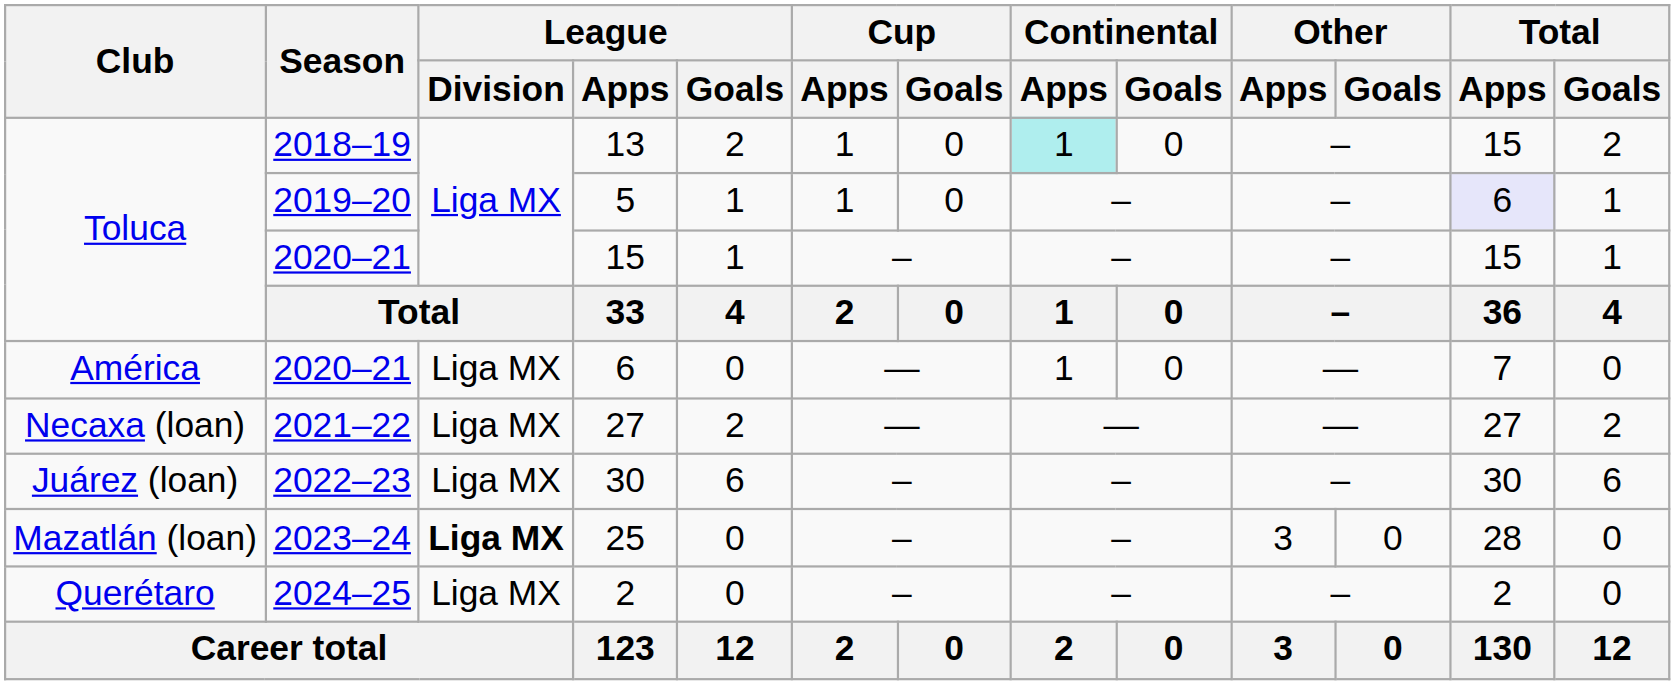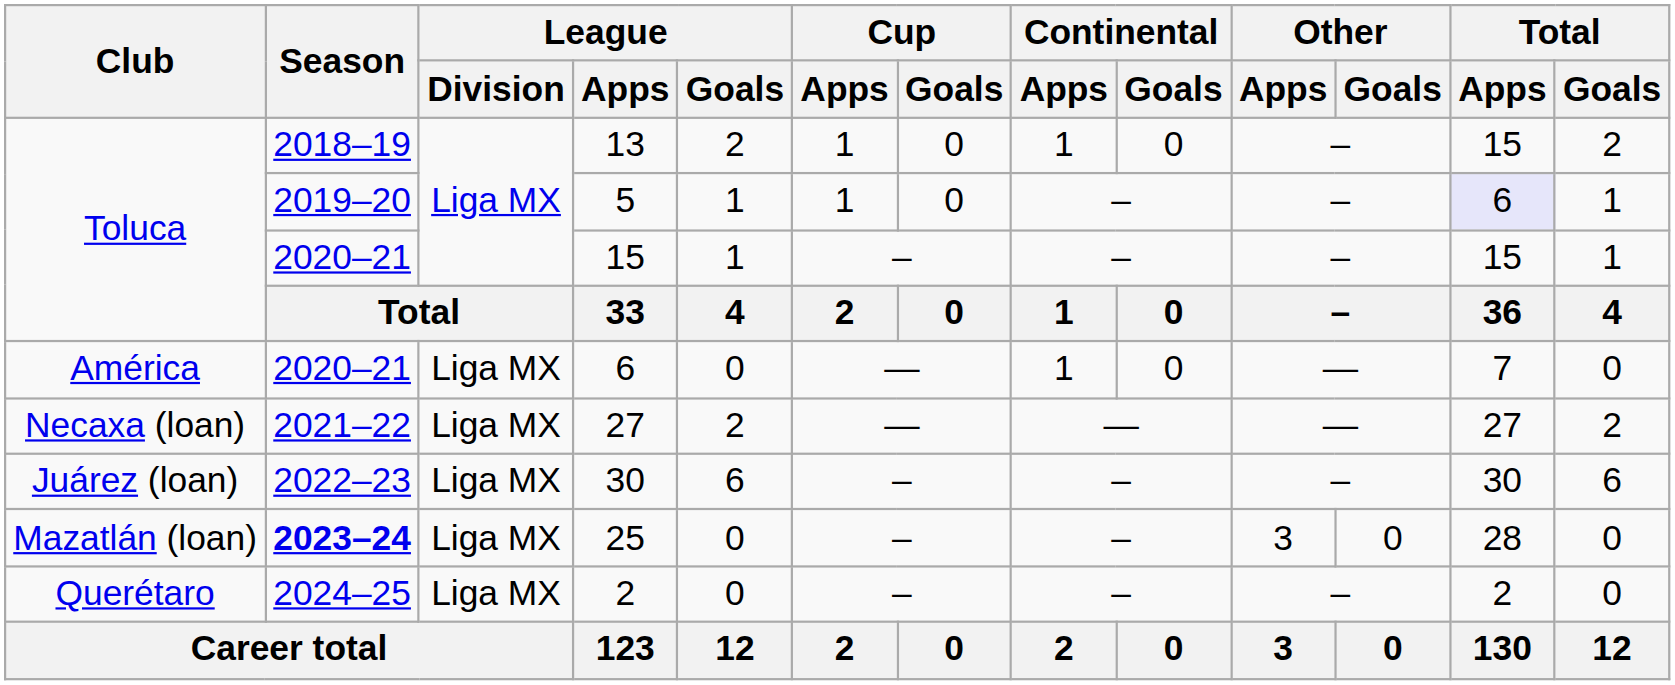13 | Continental / Apps: paleturquoise background -> no background
25 | Season: normal -> bold
25 | League / Division: bold -> normal
